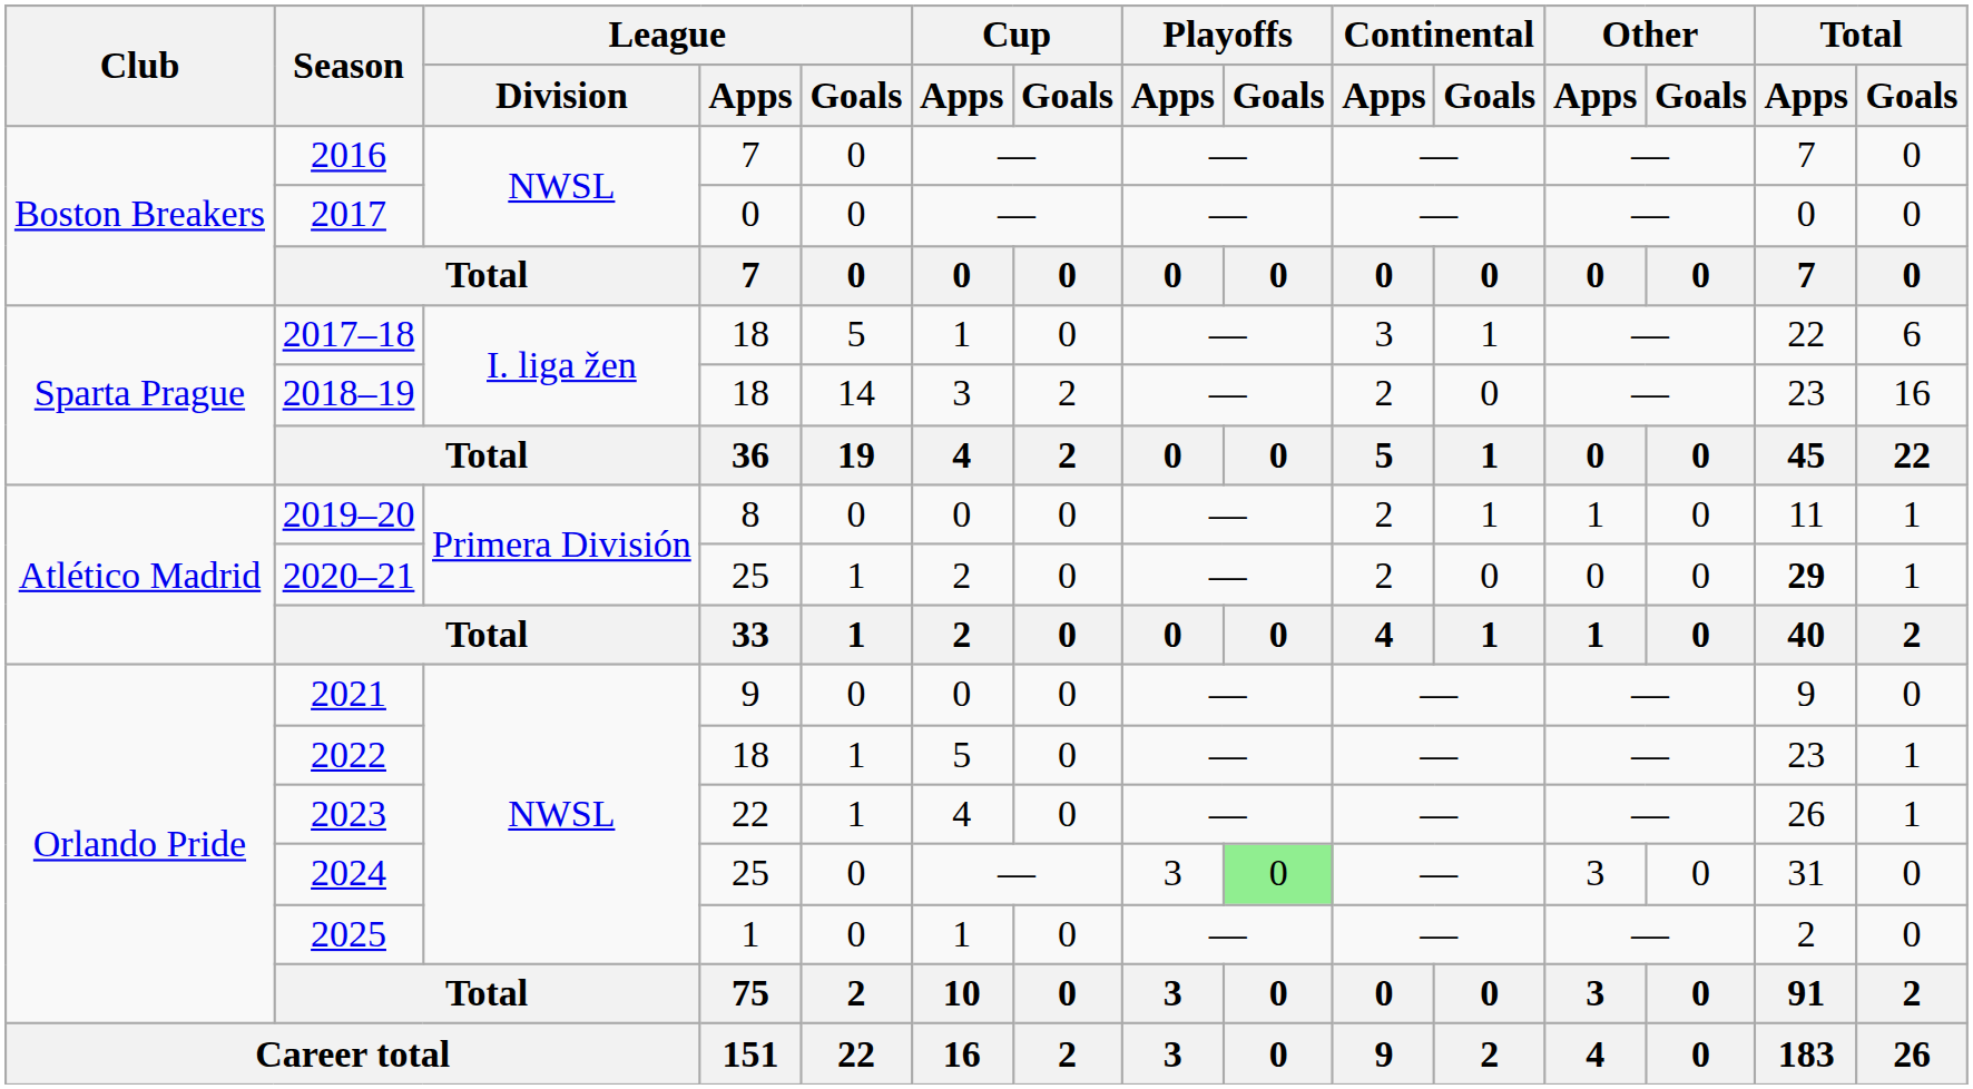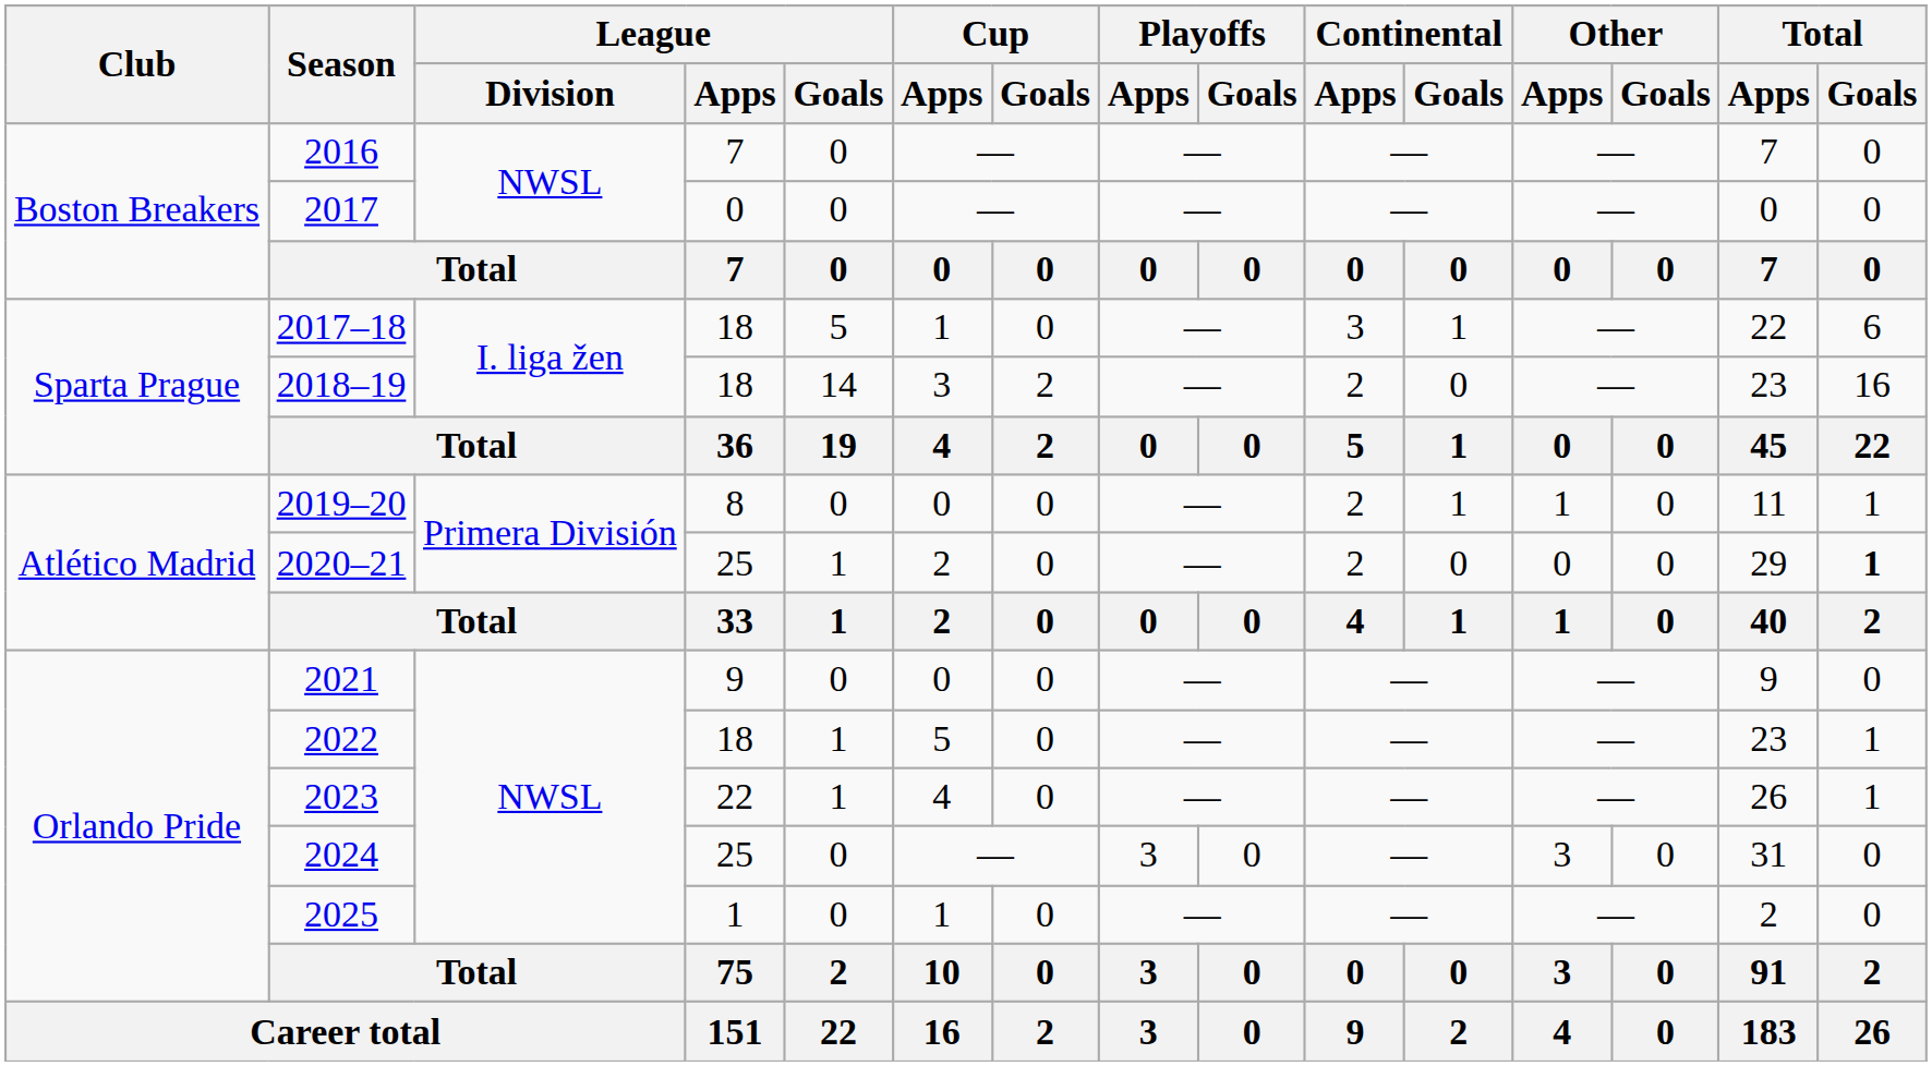2020–21 | Total / Apps: bold -> normal
2020–21 | Total / Goals: normal -> bold
2024 | Playoffs / Goals: lightgreen background -> no background
